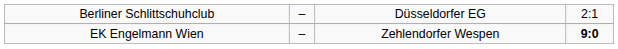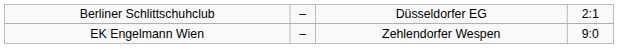EK Engelmann Wien | column 4: bold -> normal
